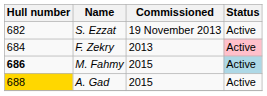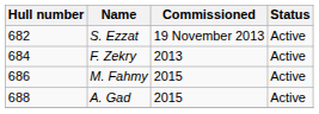F. Zekry | Status: pink background -> no background
M. Fahmy | Hull number: bold -> normal
M. Fahmy | Status: lightblue background -> no background
A. Gad | Hull number: gold background -> no background
